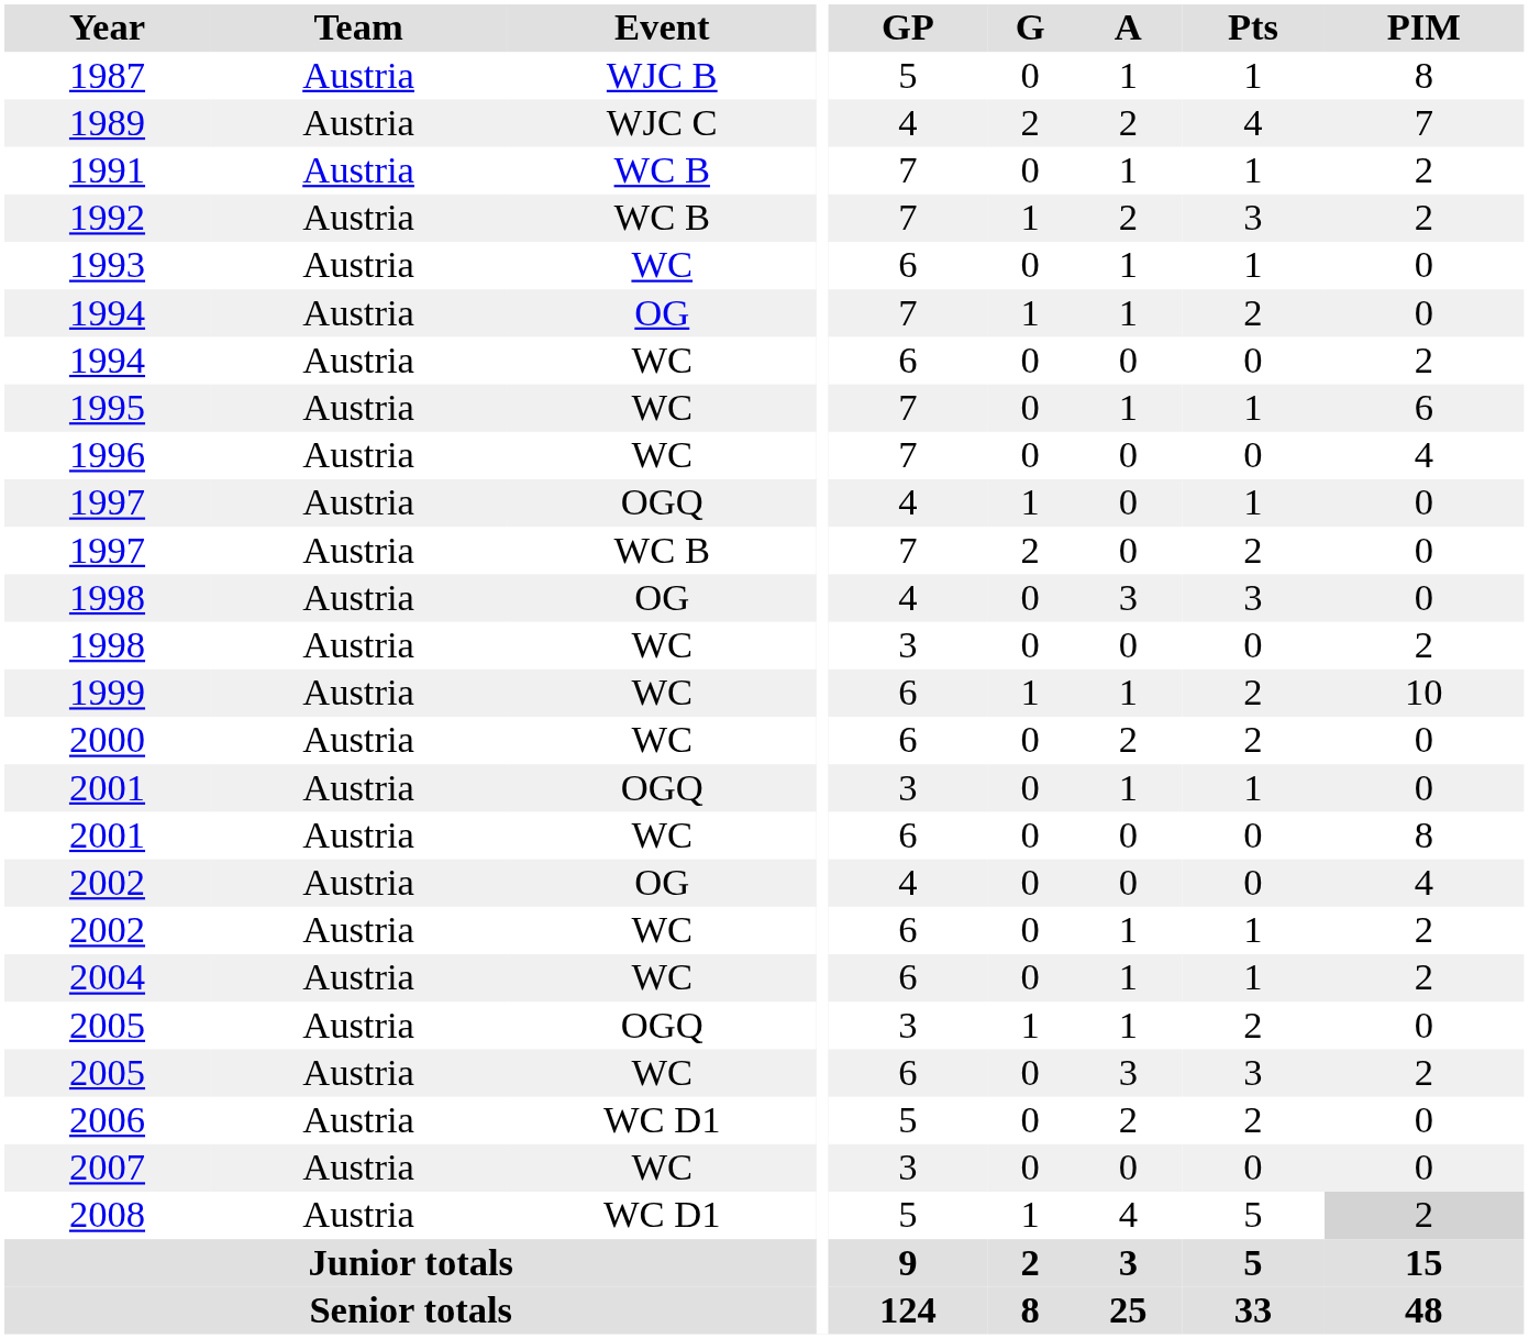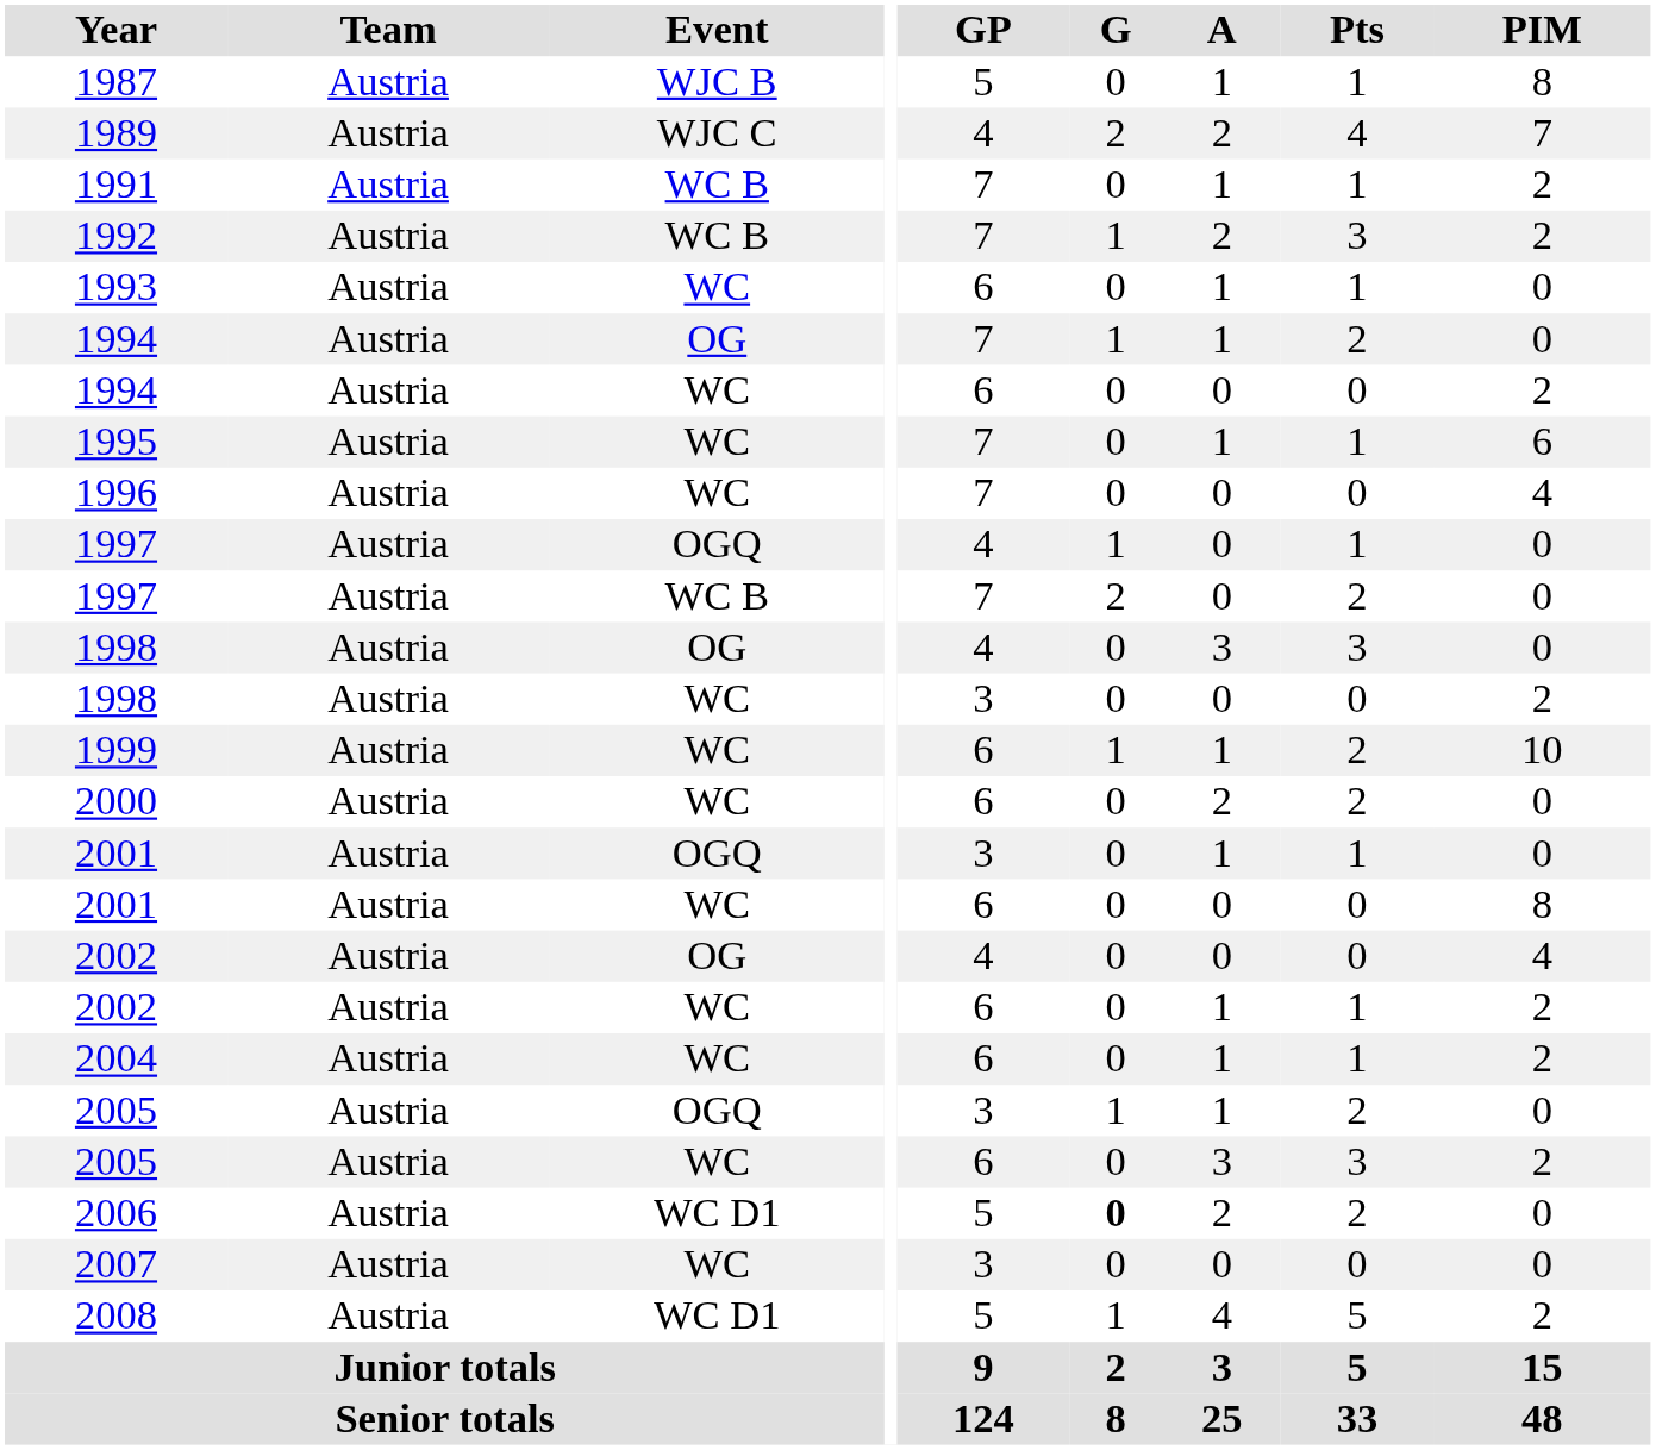2006 | G: normal -> bold
2008 | PIM: lightgrey background -> no background
